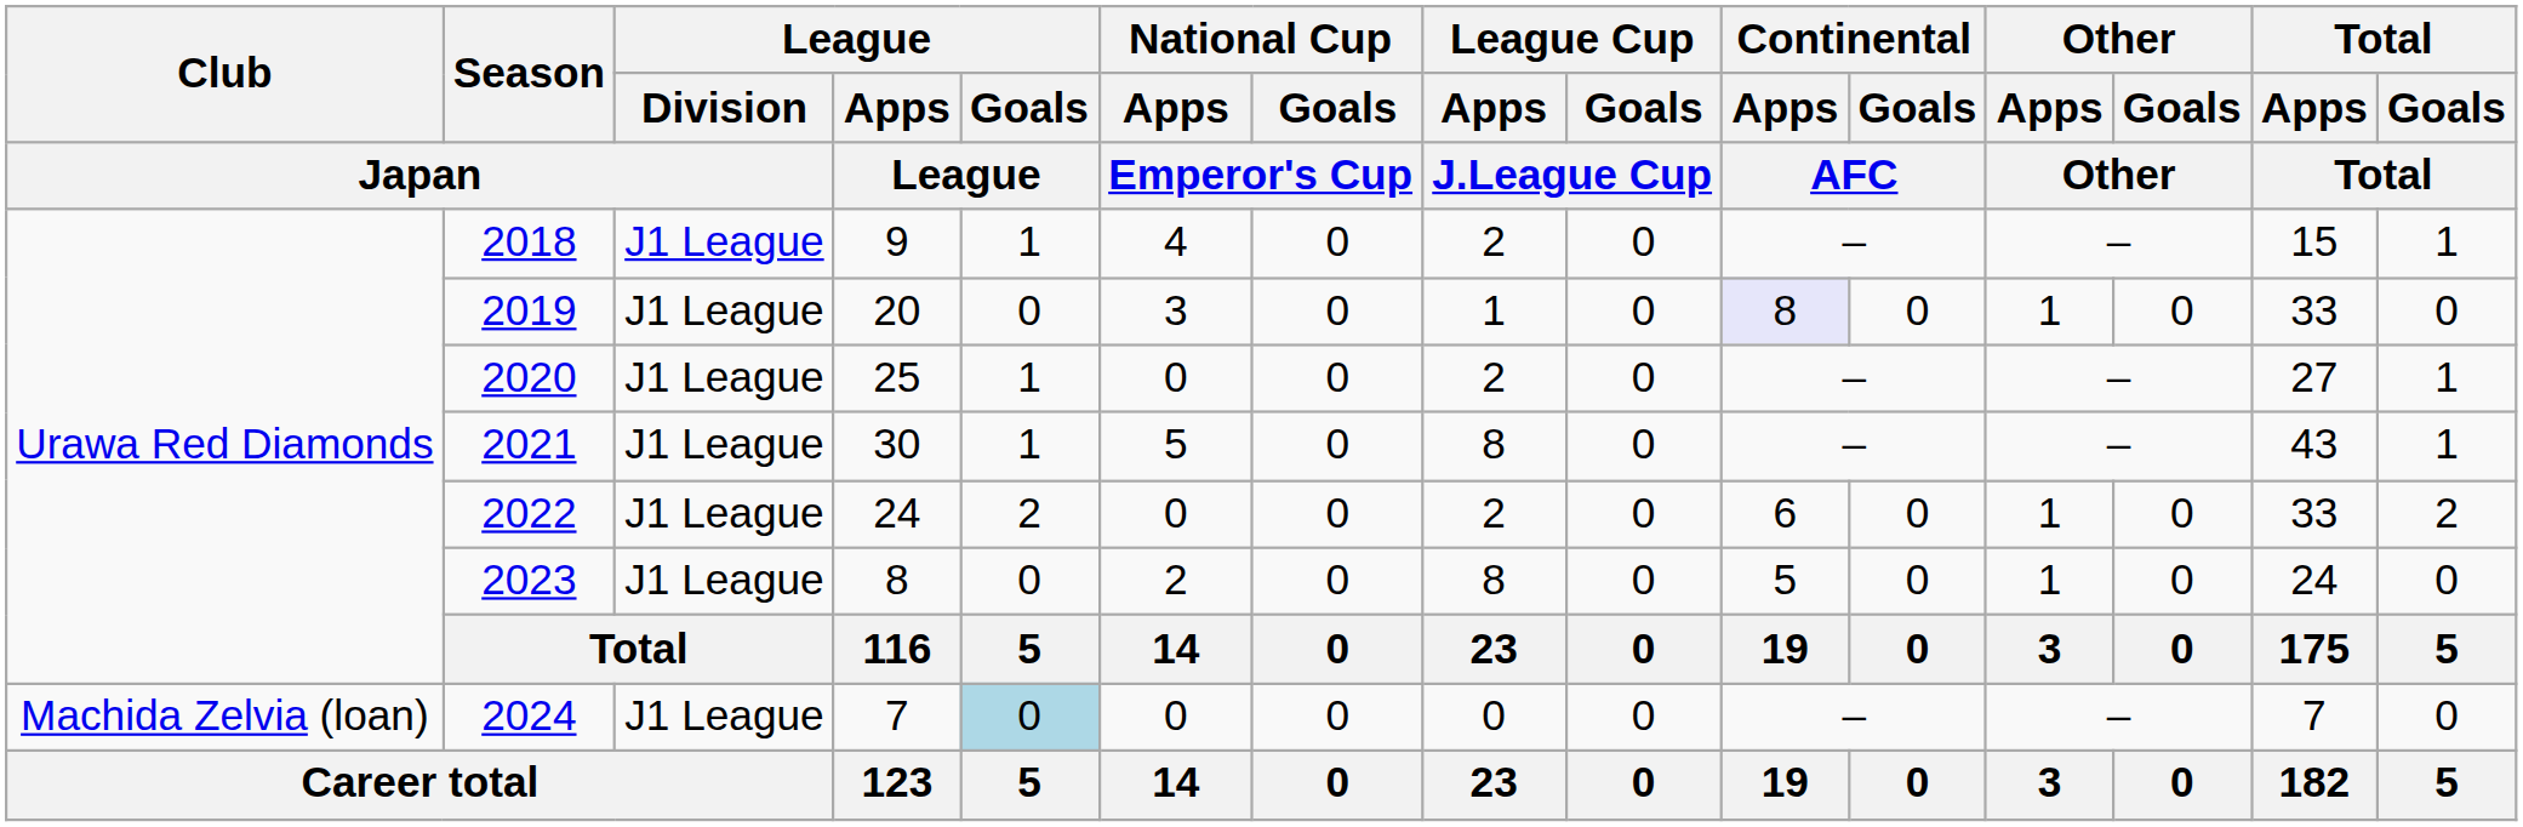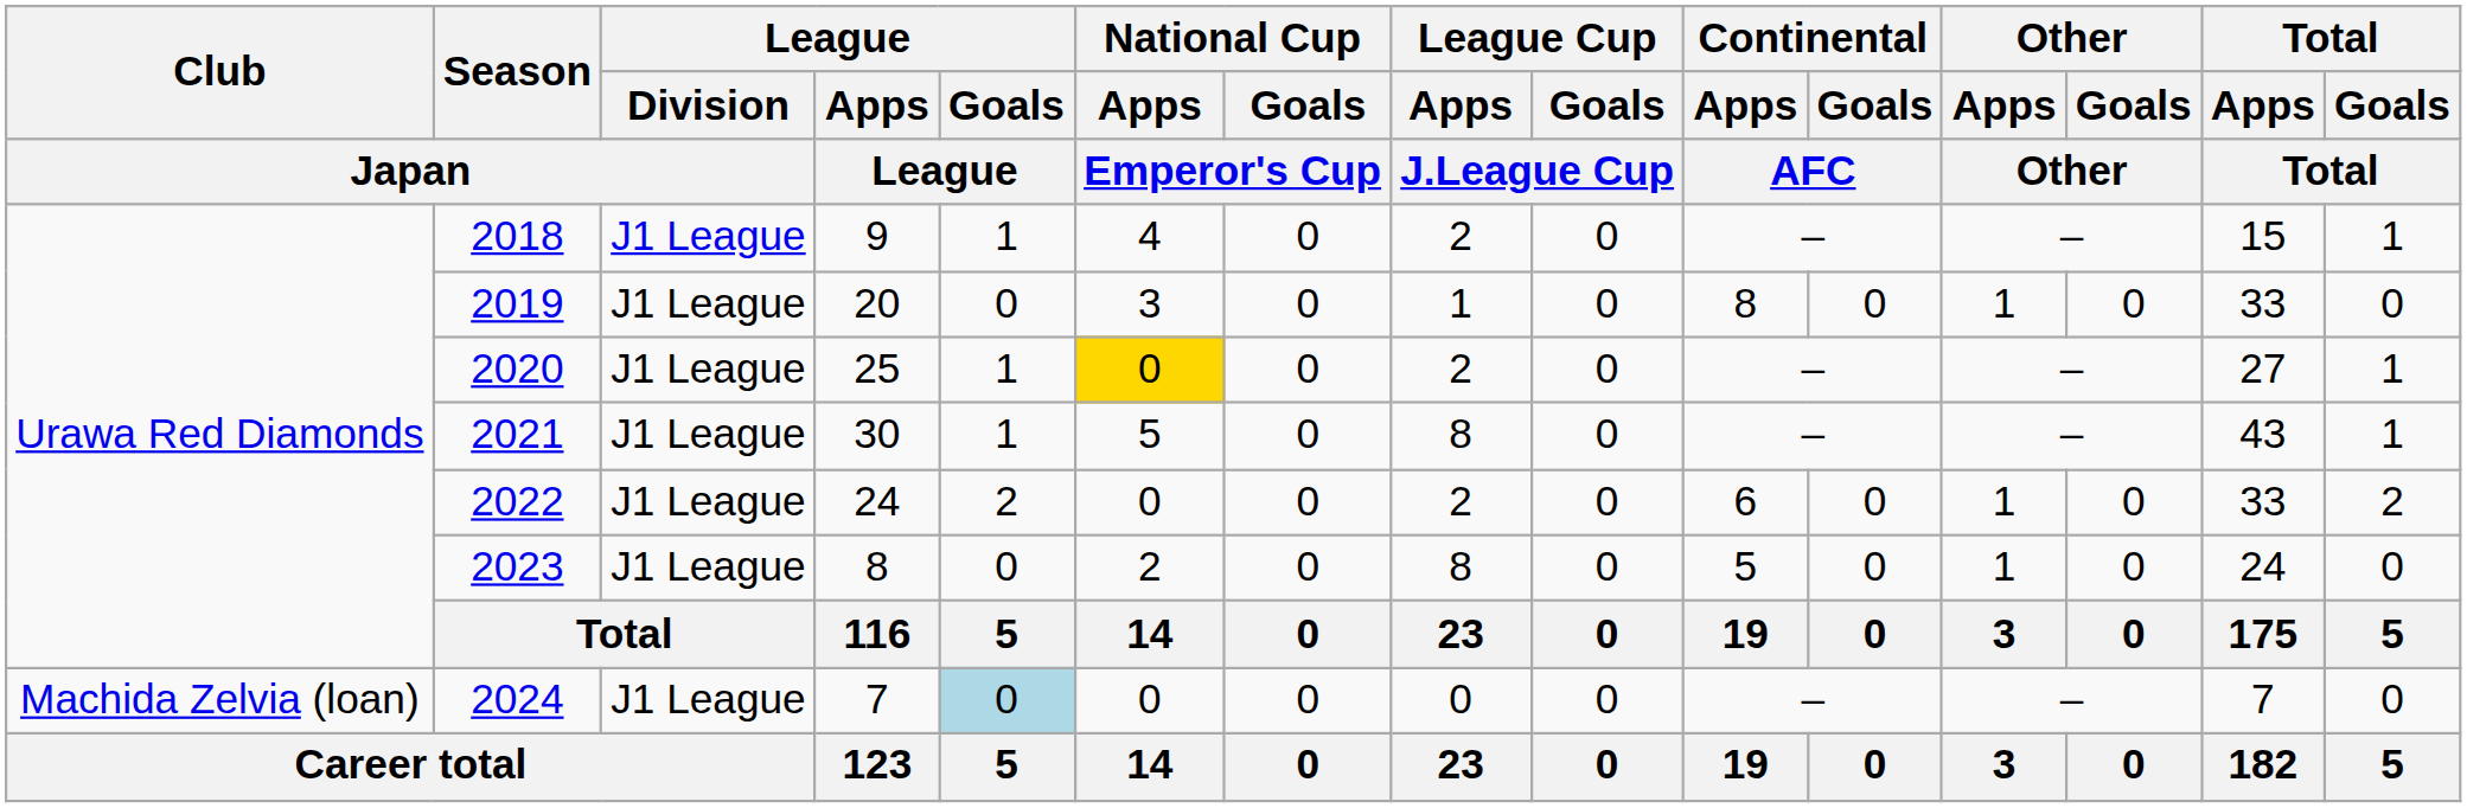2019 | Continental / Apps / AFC: lavender background -> no background
2020 | National Cup / Apps / Emperor's Cup: no background -> gold background
